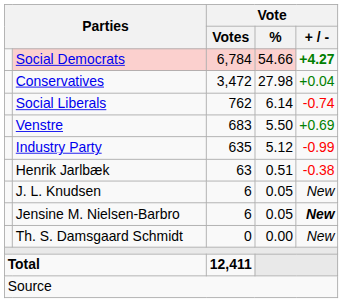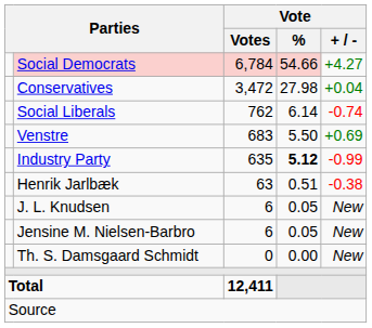Social Democrats | Vote / + / -: bold -> normal
Industry Party | Vote / %: normal -> bold
Jensine M. Nielsen-Barbro | Vote / + / -: bold -> normal
